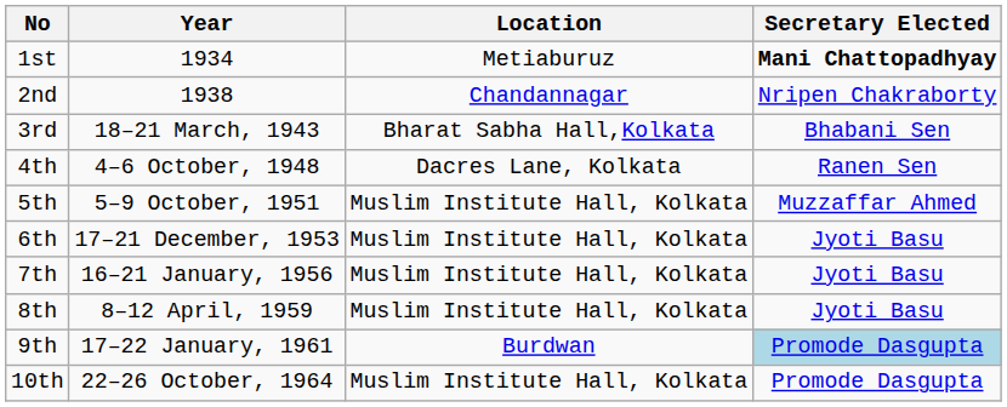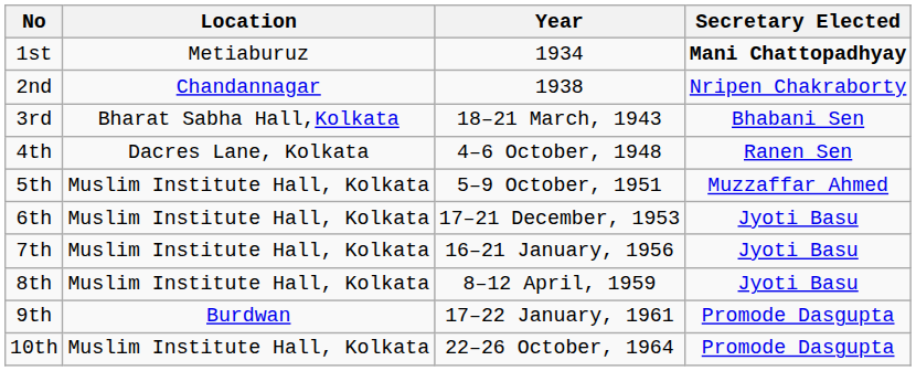columns swapped: Location <-> Year
9th | Secretary Elected: lightblue background -> no background
